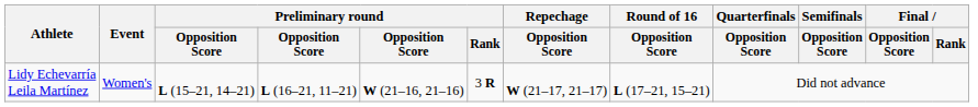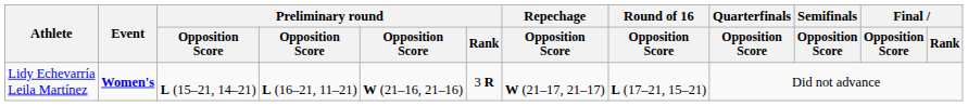Lidy Echevarría Leila Martínez | Event: normal -> bold
